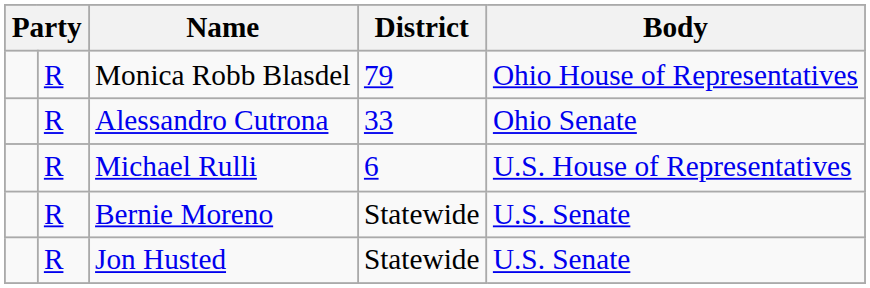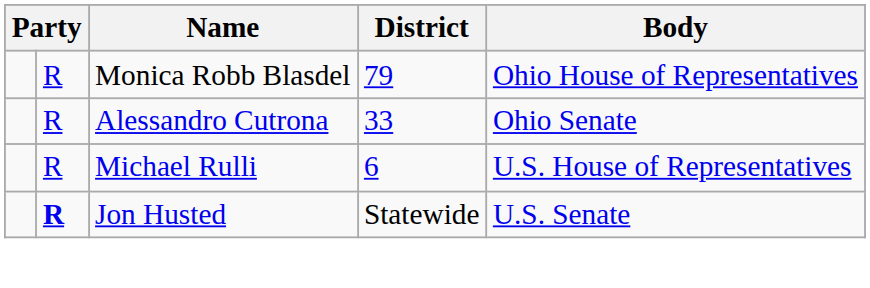- row: R | Bernie Moreno | Statewide | U.S. Senate
Jon Husted | column 2: normal -> bold
